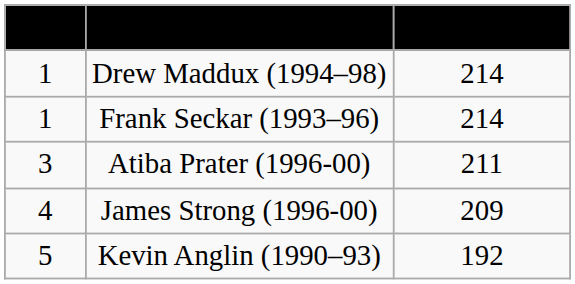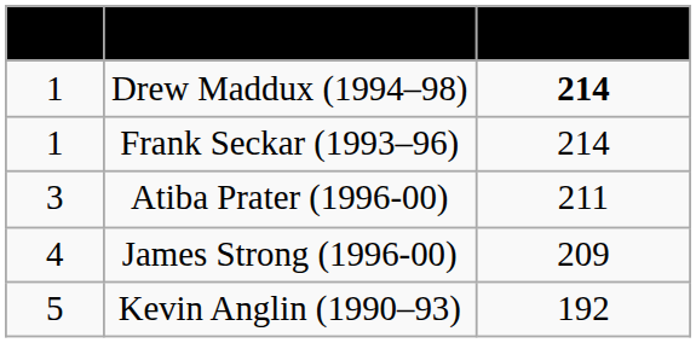Drew Maddux (1994–98) | column 3: normal -> bold
